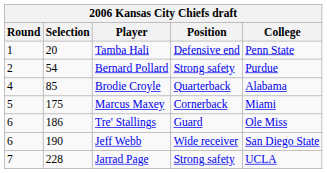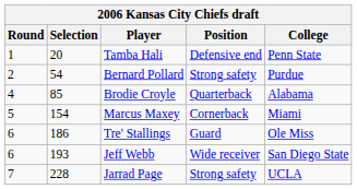Marcus Maxey | Selection: 175 -> 154
Jeff Webb | Selection: 190 -> 193
